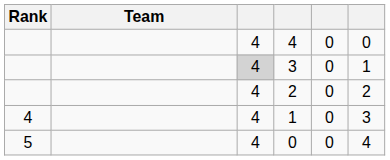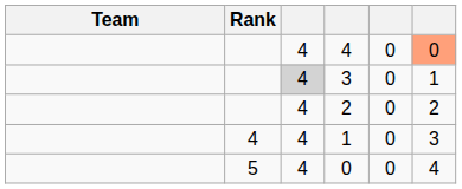columns swapped: Rank <-> Team
row 2 | column 6: no background -> lightsalmon background
